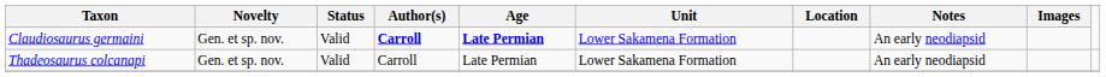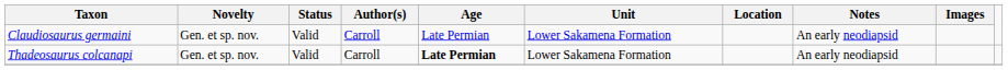Claudiosaurus germaini | Author(s): bold -> normal
Claudiosaurus germaini | Age: bold -> normal
Thadeosaurus colcanapi | Age: normal -> bold
